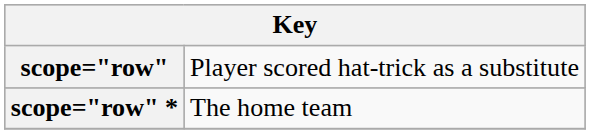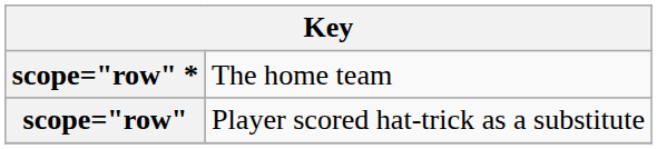rows swapped: scope="row" <-> scope="row" *
